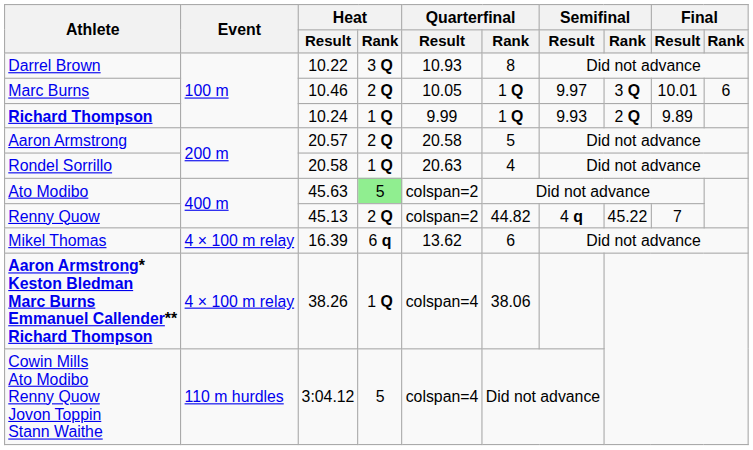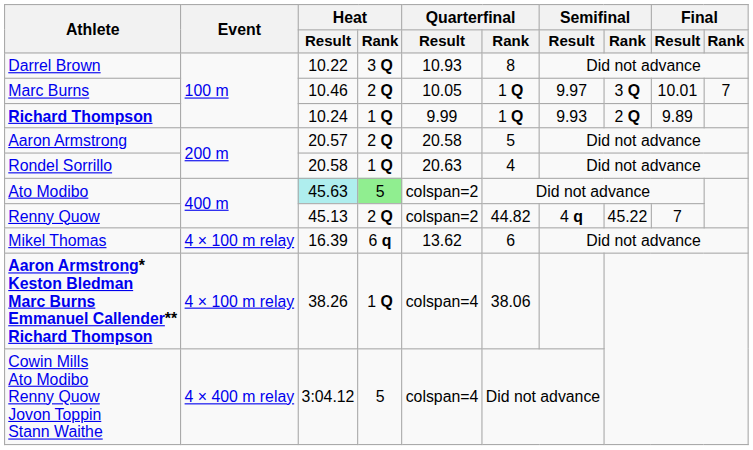Marc Burns | Final / Rank: 6 -> 7
Ato Modibo | Heat / Result: no background -> paleturquoise background
Cowin Mills Ato Modibo Renny Quow Jovon Toppin Stann Waithe | Event: 110 m hurdles -> 4 × 400 m relay
